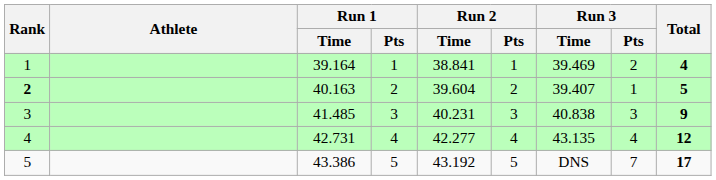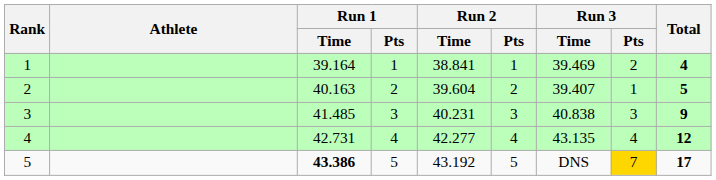row 4 | Rank: bold -> normal
row 7 | Run 1 / Time: normal -> bold
row 7 | Run 3 / Pts: no background -> gold background
